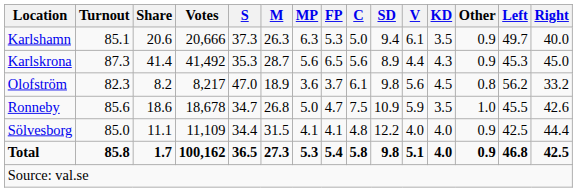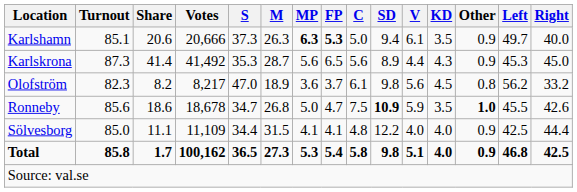Karlshamn | MP: normal -> bold
Karlshamn | FP: normal -> bold
Ronneby | SD: normal -> bold
Ronneby | Other: normal -> bold
